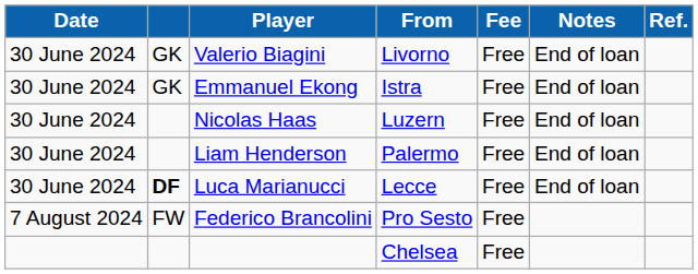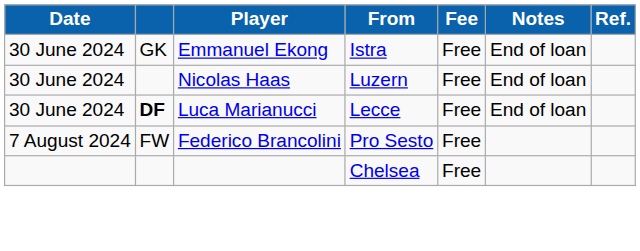- row: 30 June 2024 | GK | Valerio Biagini | Livorno | Free | End of loan
- row: 30 June 2024 | Liam Henderson | Palermo | Free | End of loan
